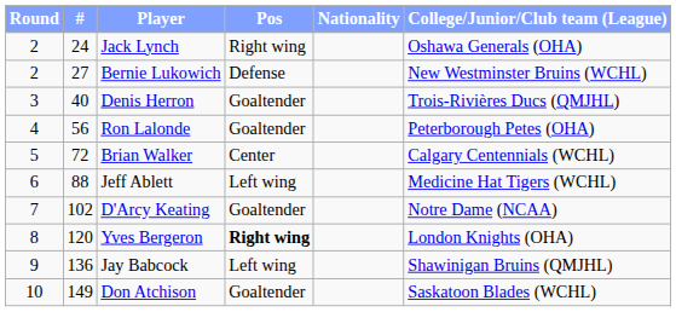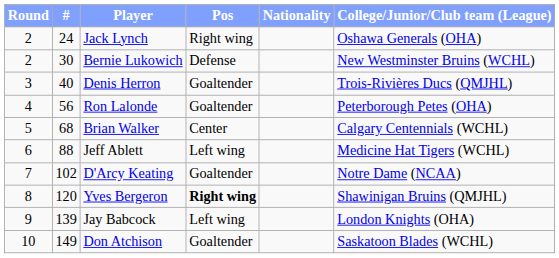Bernie Lukowich | #: 27 -> 30
Brian Walker | #: 72 -> 68
Yves Bergeron | College/Junior/Club team (League): London Knights (OHA) -> Shawinigan Bruins (QMJHL)
Jay Babcock | #: 136 -> 139
Jay Babcock | College/Junior/Club team (League): Shawinigan Bruins (QMJHL) -> London Knights (OHA)
